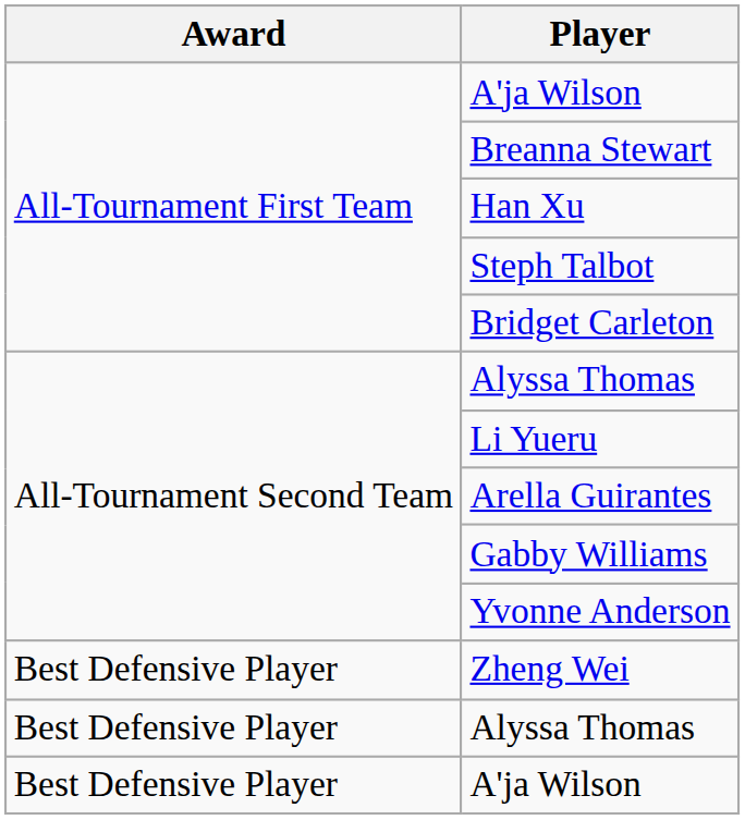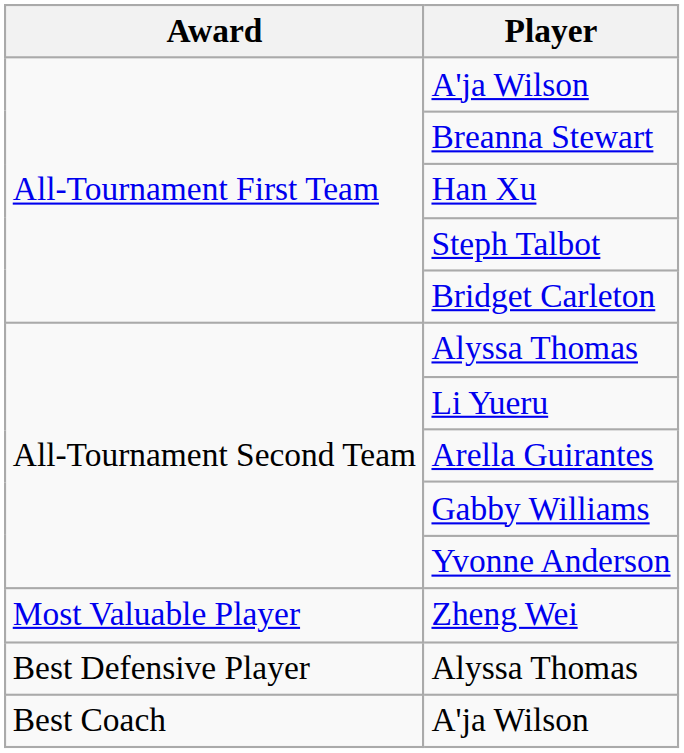row 12 | Award: Best Defensive Player -> Most Valuable Player
row 14 | Award: Best Defensive Player -> Best Coach
